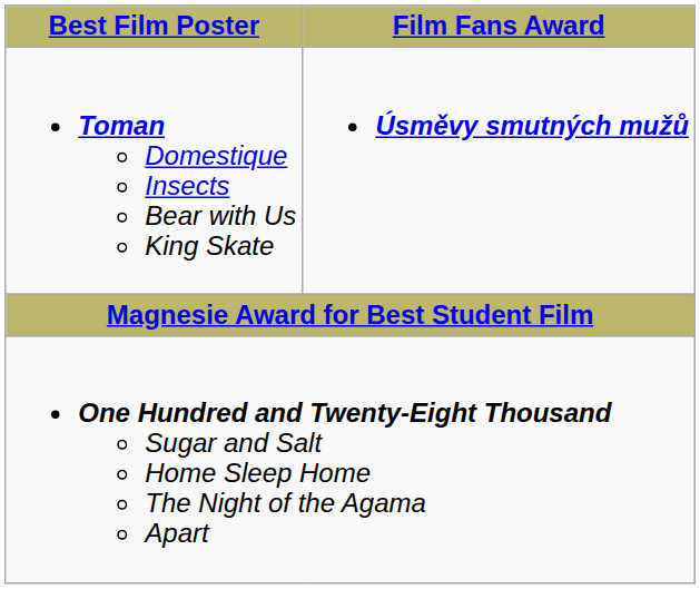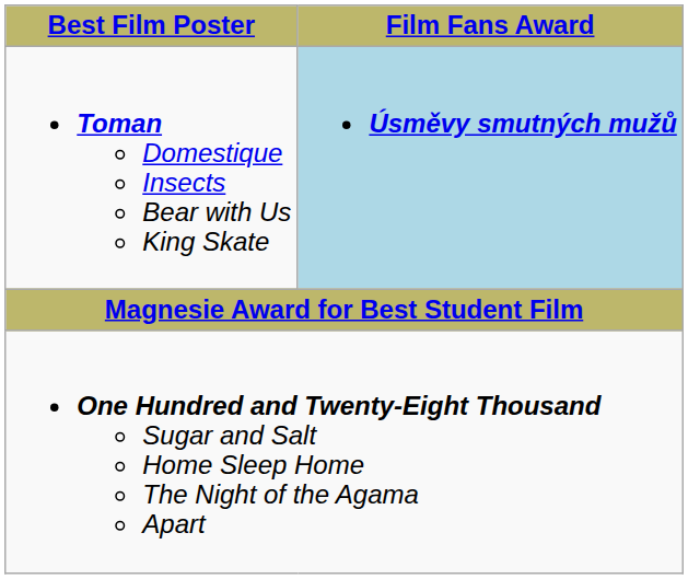Toman Domestique Insects Bear with Us King Skate | Film Fans Award: no background -> lightblue background
